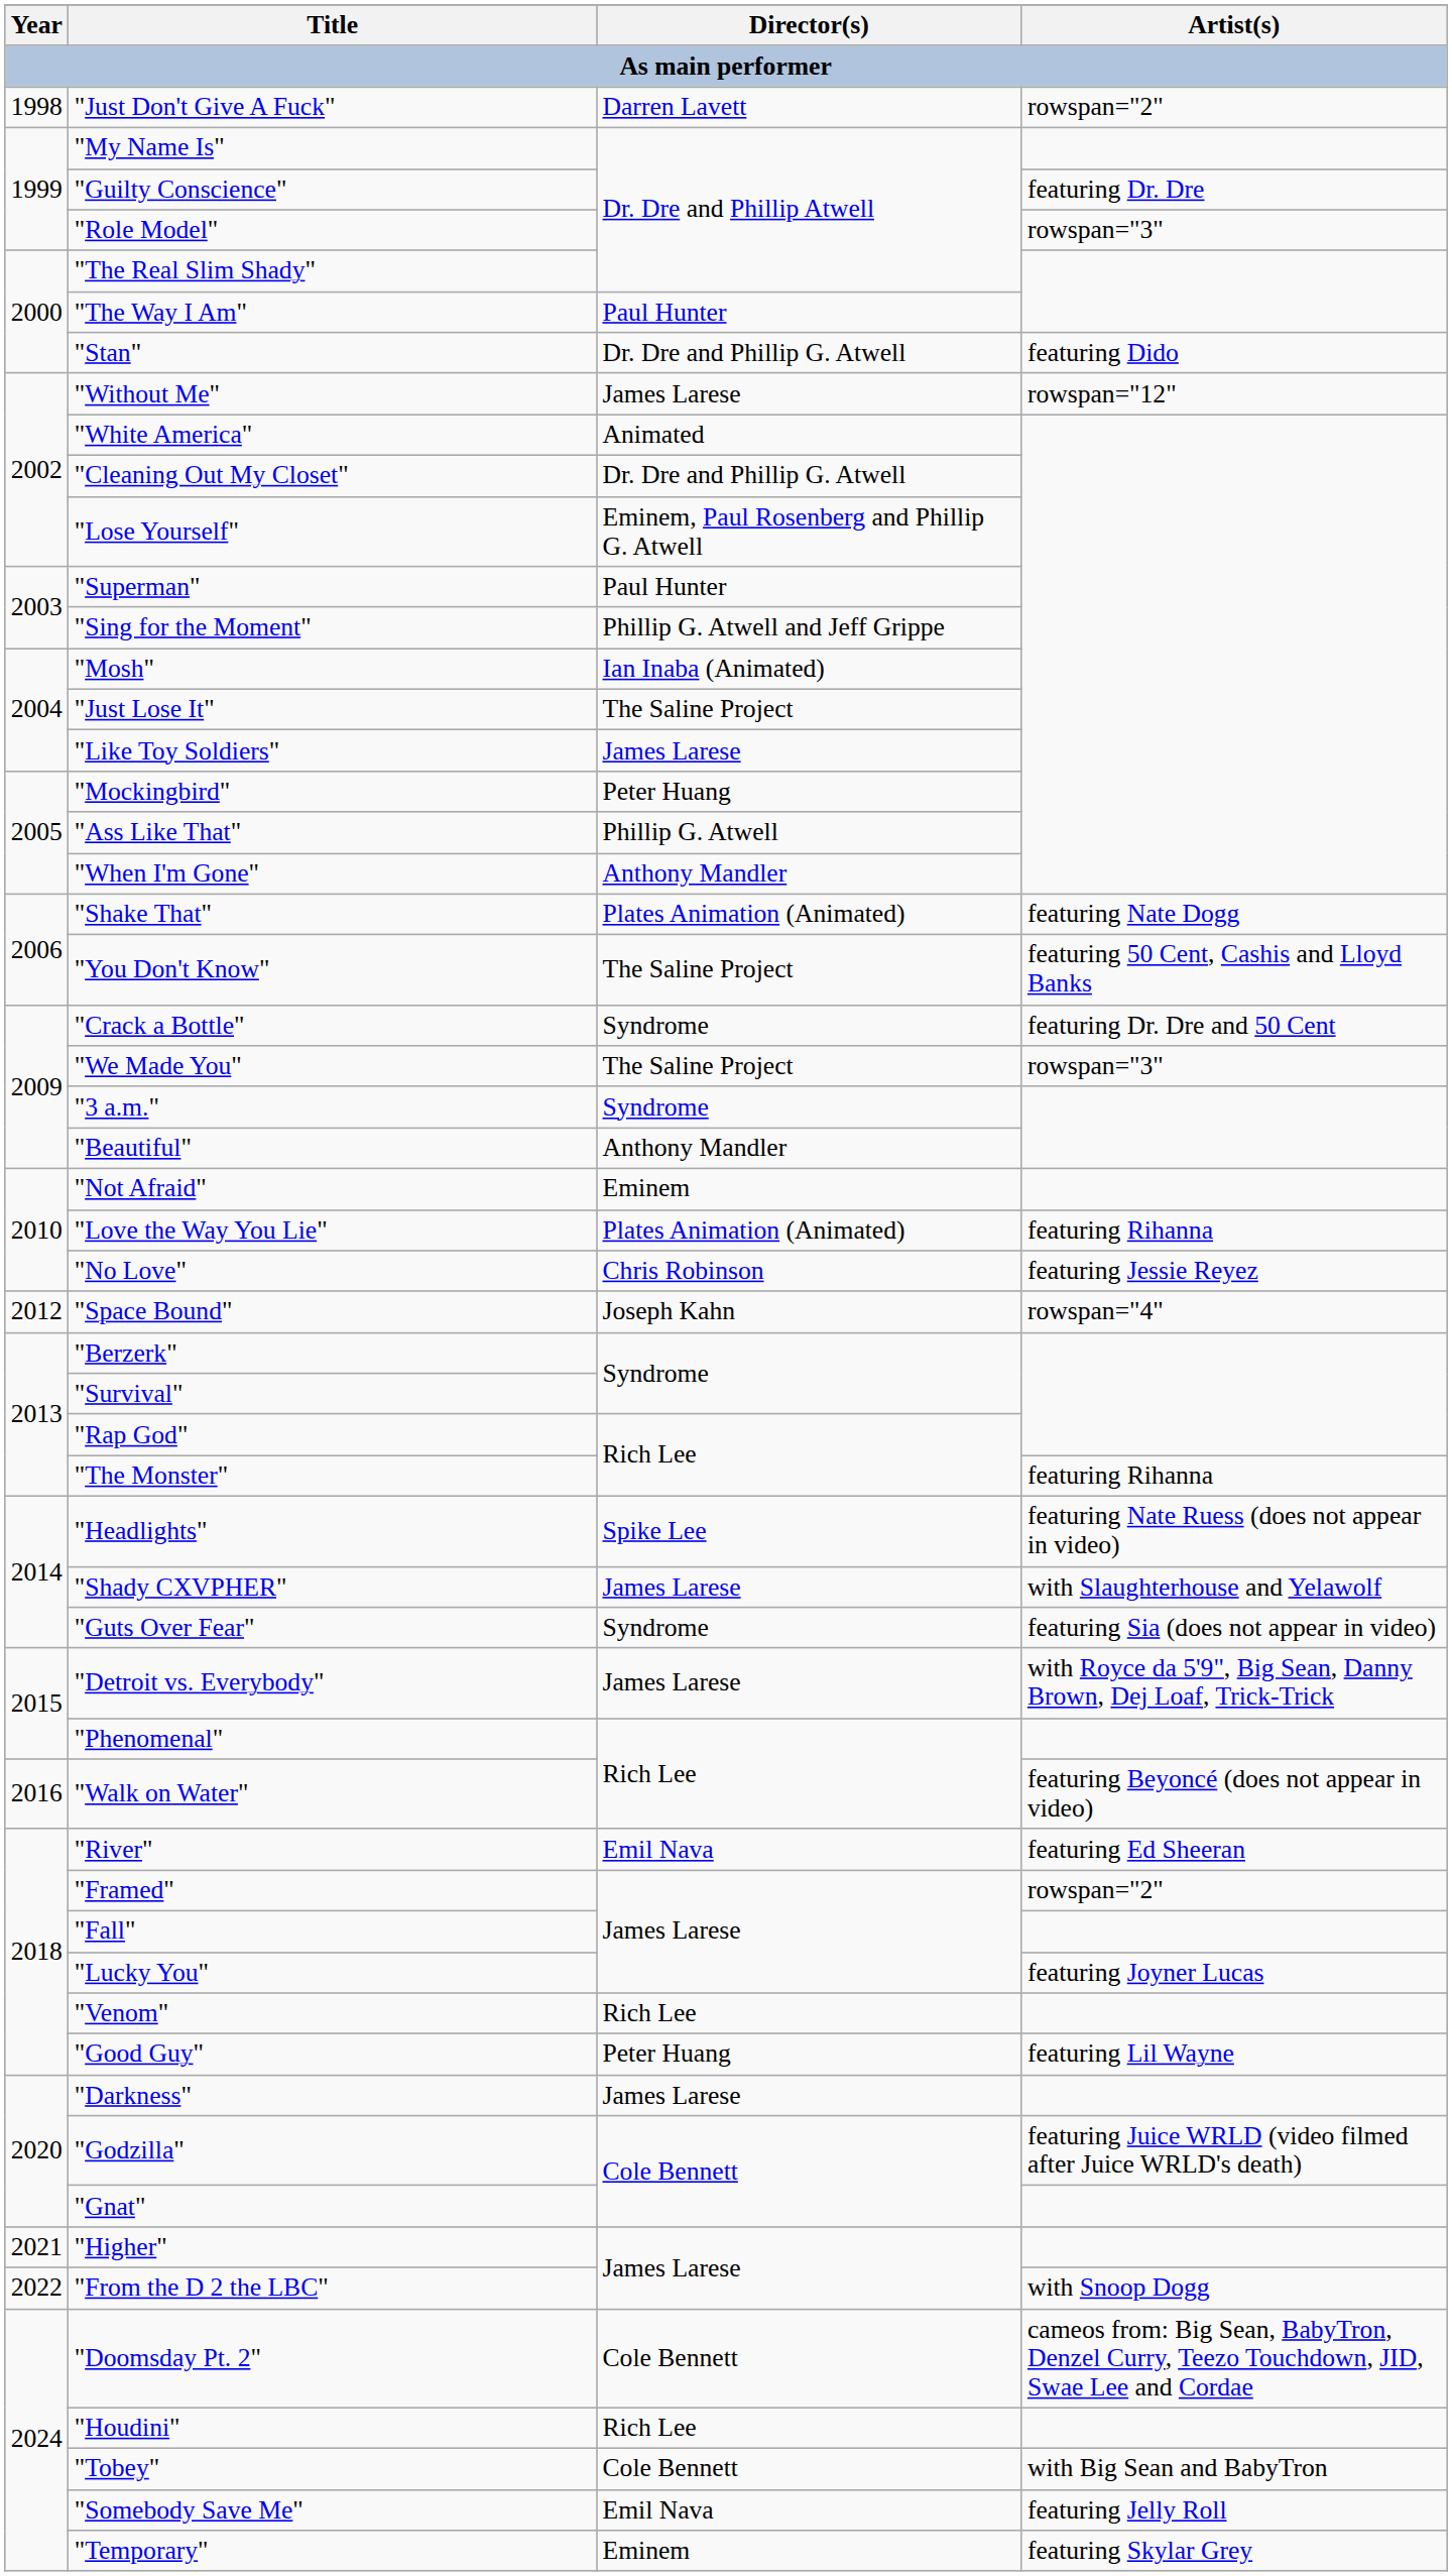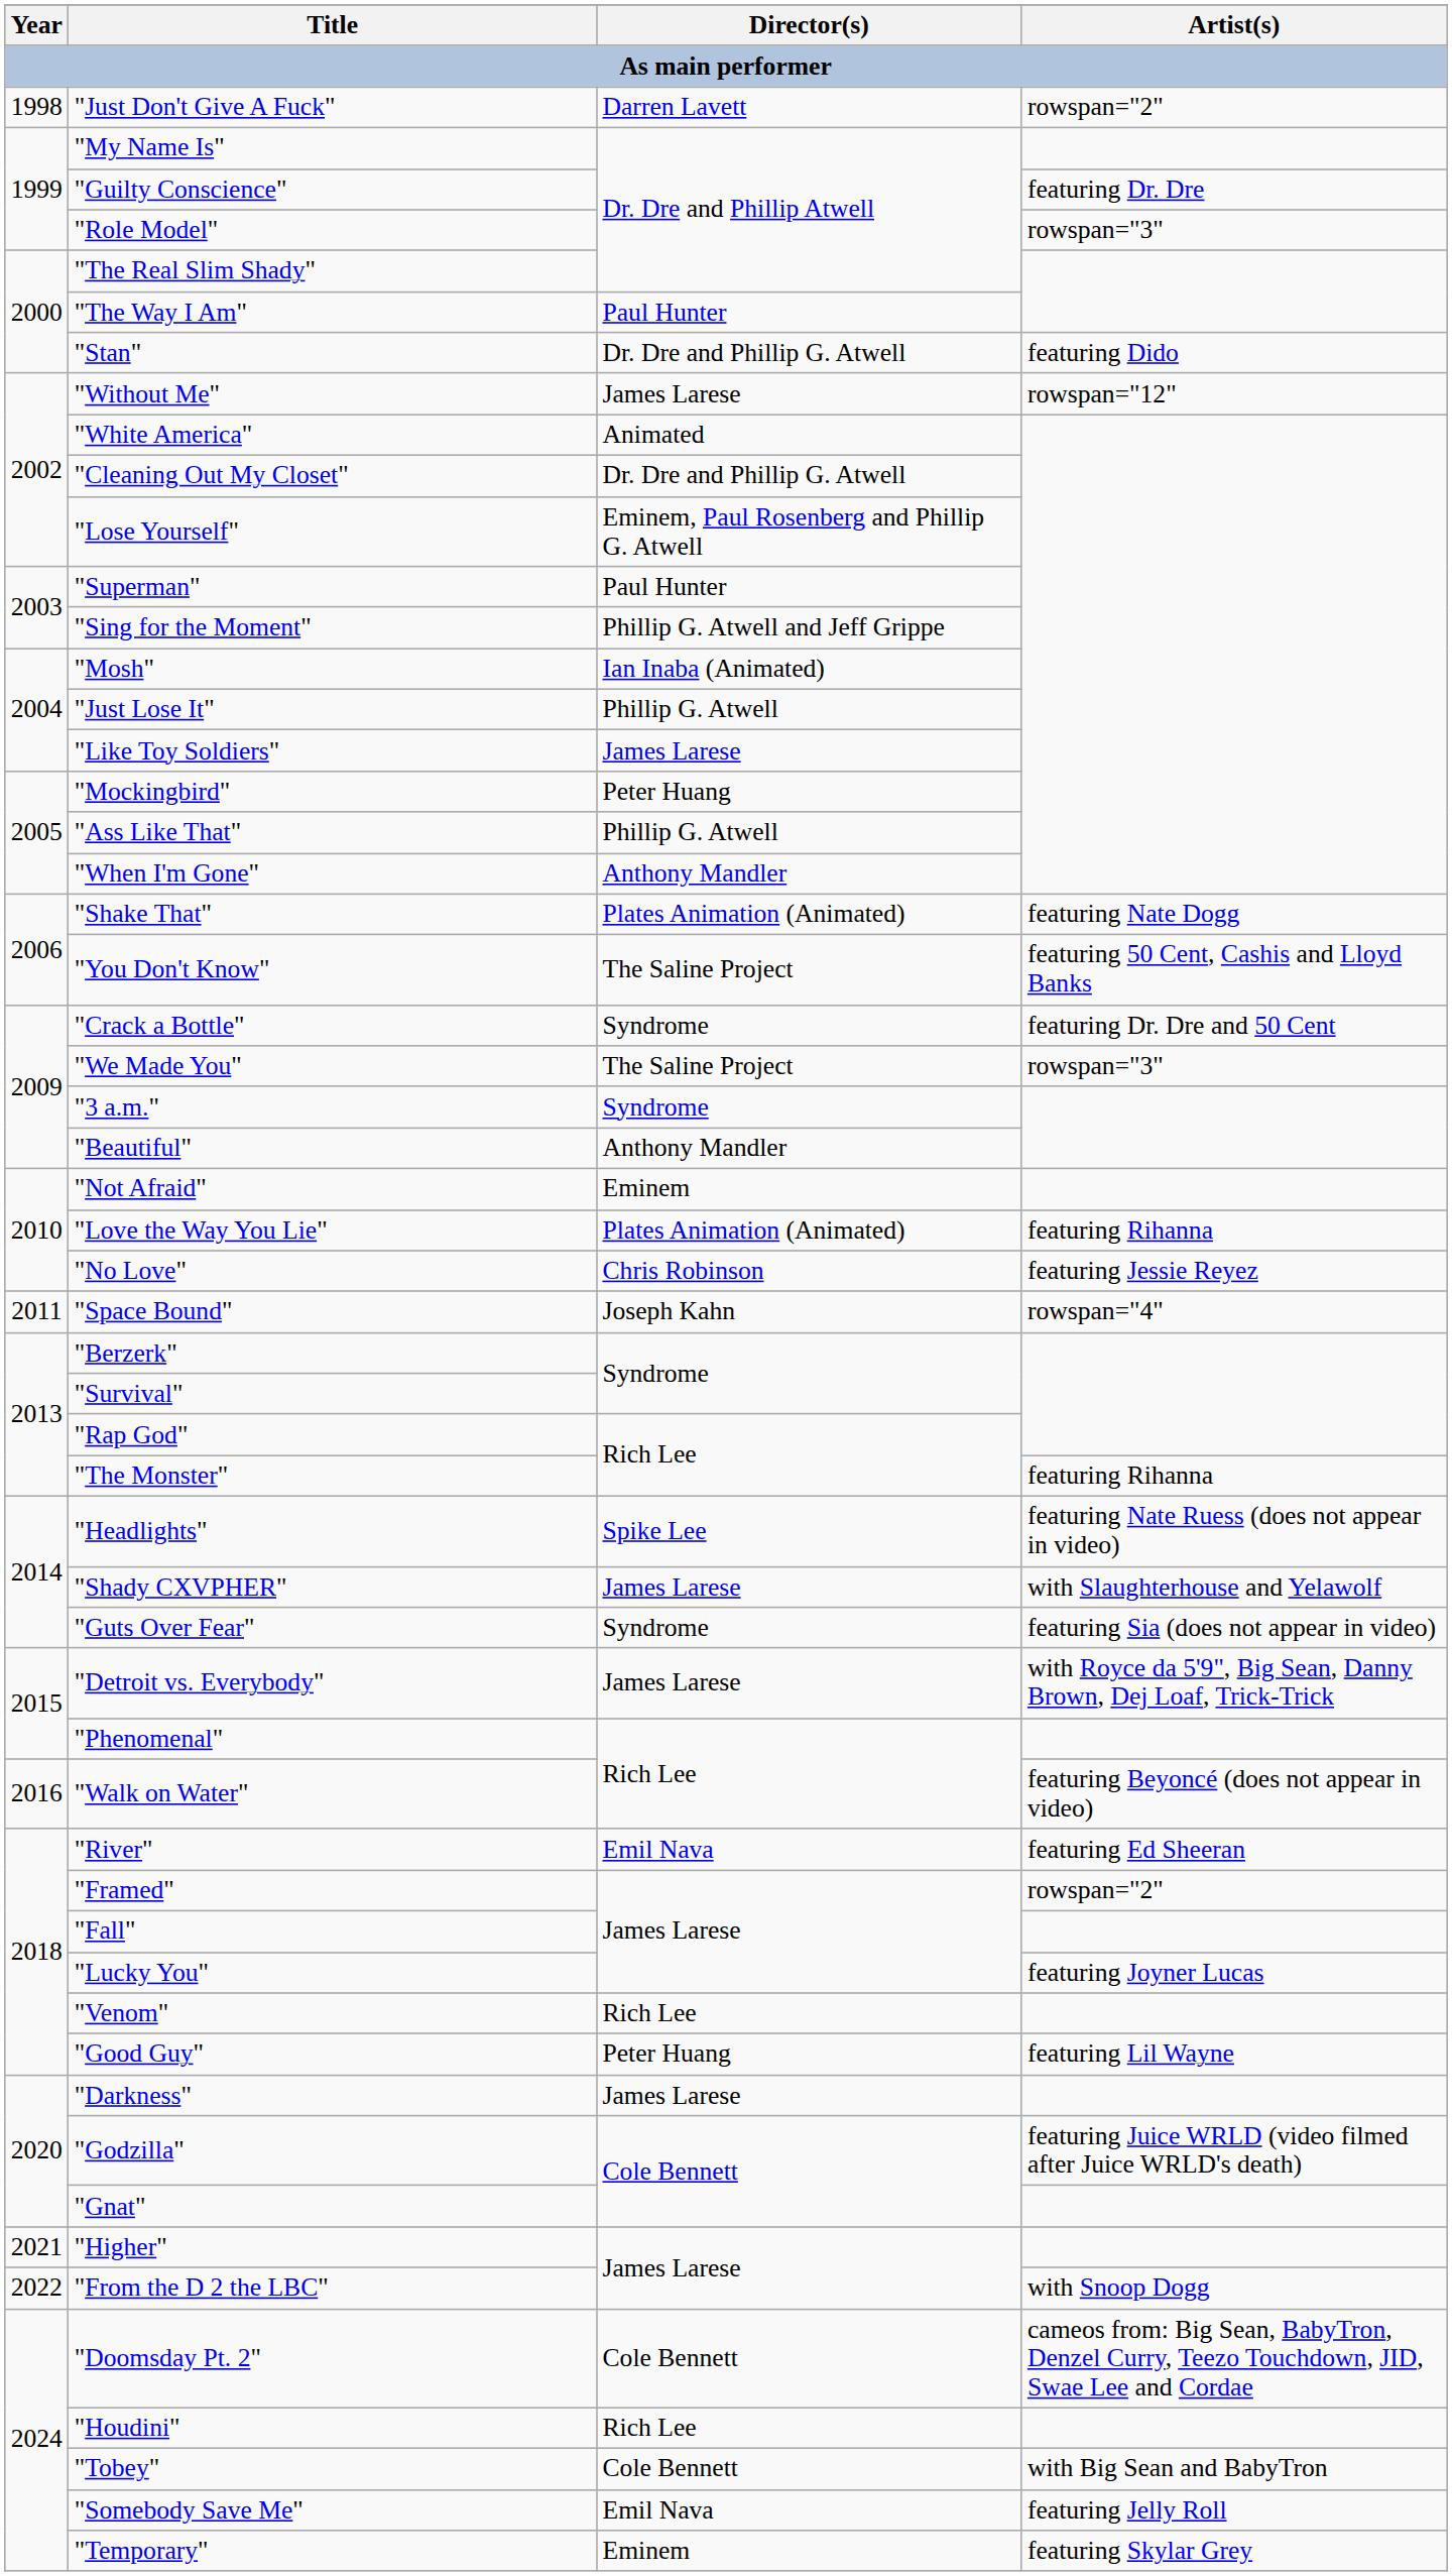"Just Lose It" | Director(s): The Saline Project -> Phillip G. Atwell
"Space Bound" | Year: 2012 -> 2011
